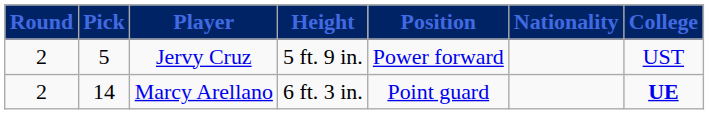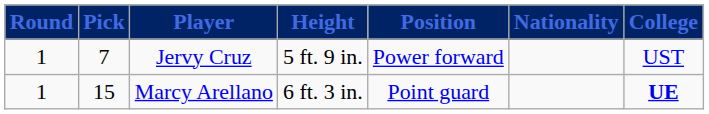Jervy Cruz | Round: 2 -> 1
Jervy Cruz | Pick: 5 -> 7
Marcy Arellano | Round: 2 -> 1
Marcy Arellano | Pick: 14 -> 15
